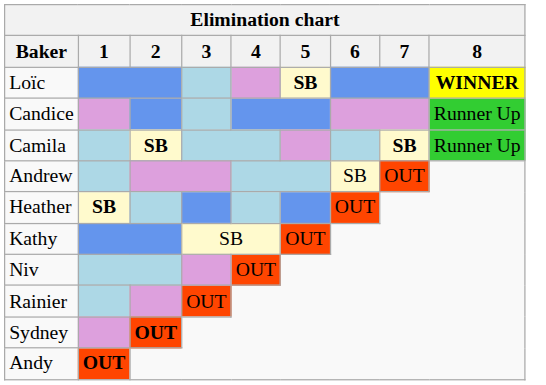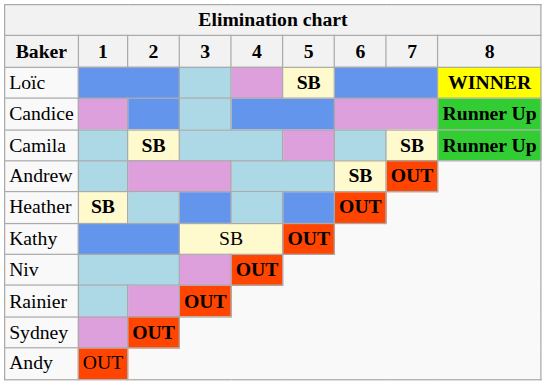Candice | 8: normal -> bold
Camila | 8: normal -> bold
Andrew | 6: normal -> bold
Andrew | 7: normal -> bold
Heather | 6: normal -> bold
Kathy | 5: normal -> bold
Niv | 4: normal -> bold
Rainier | 3: normal -> bold
Andy | 1: bold -> normal
